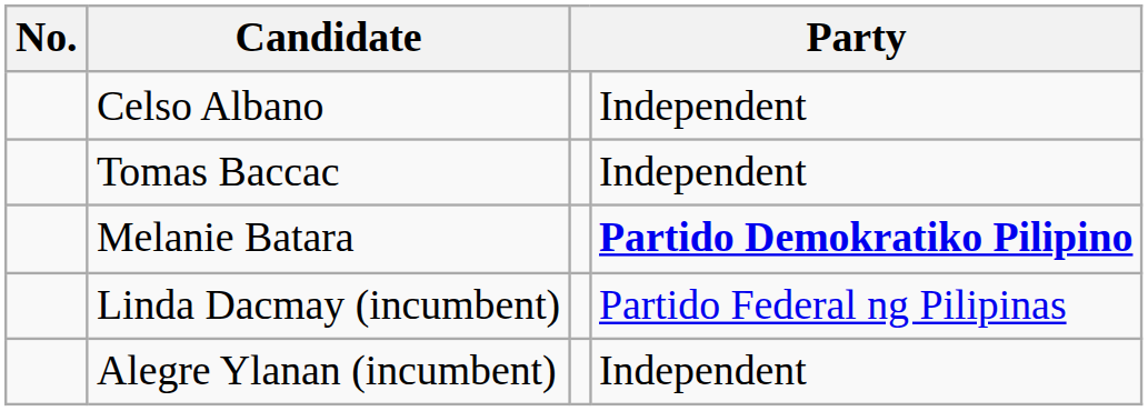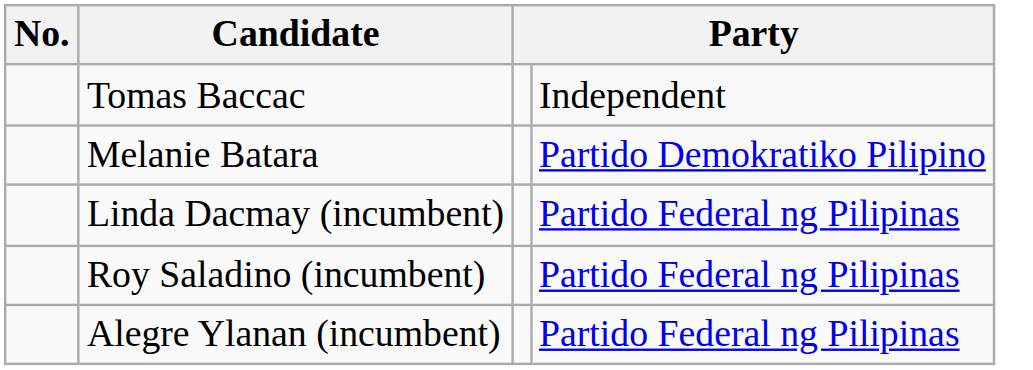- row: Celso Albano | Independent
Melanie Batara | column 4: bold -> normal
+ row: Roy Saladino (incumbent) | Partido Federal ng Pilipinas
Alegre Ylanan (incumbent) | column 4: Independent -> Partido Federal ng Pilipinas
